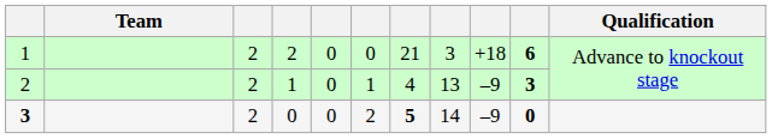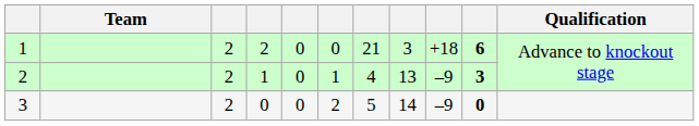row 4 | column 1: bold -> normal
row 4 | column 7: bold -> normal
